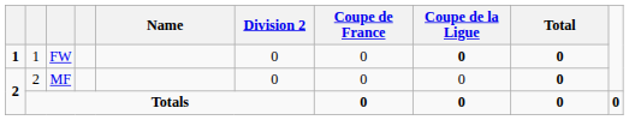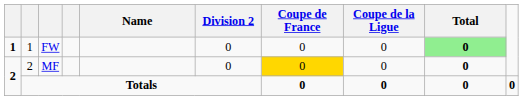FW | Coupe de la Ligue: bold -> normal
FW | Total: no background -> lightgreen background
MF | Coupe de France: no background -> gold background
